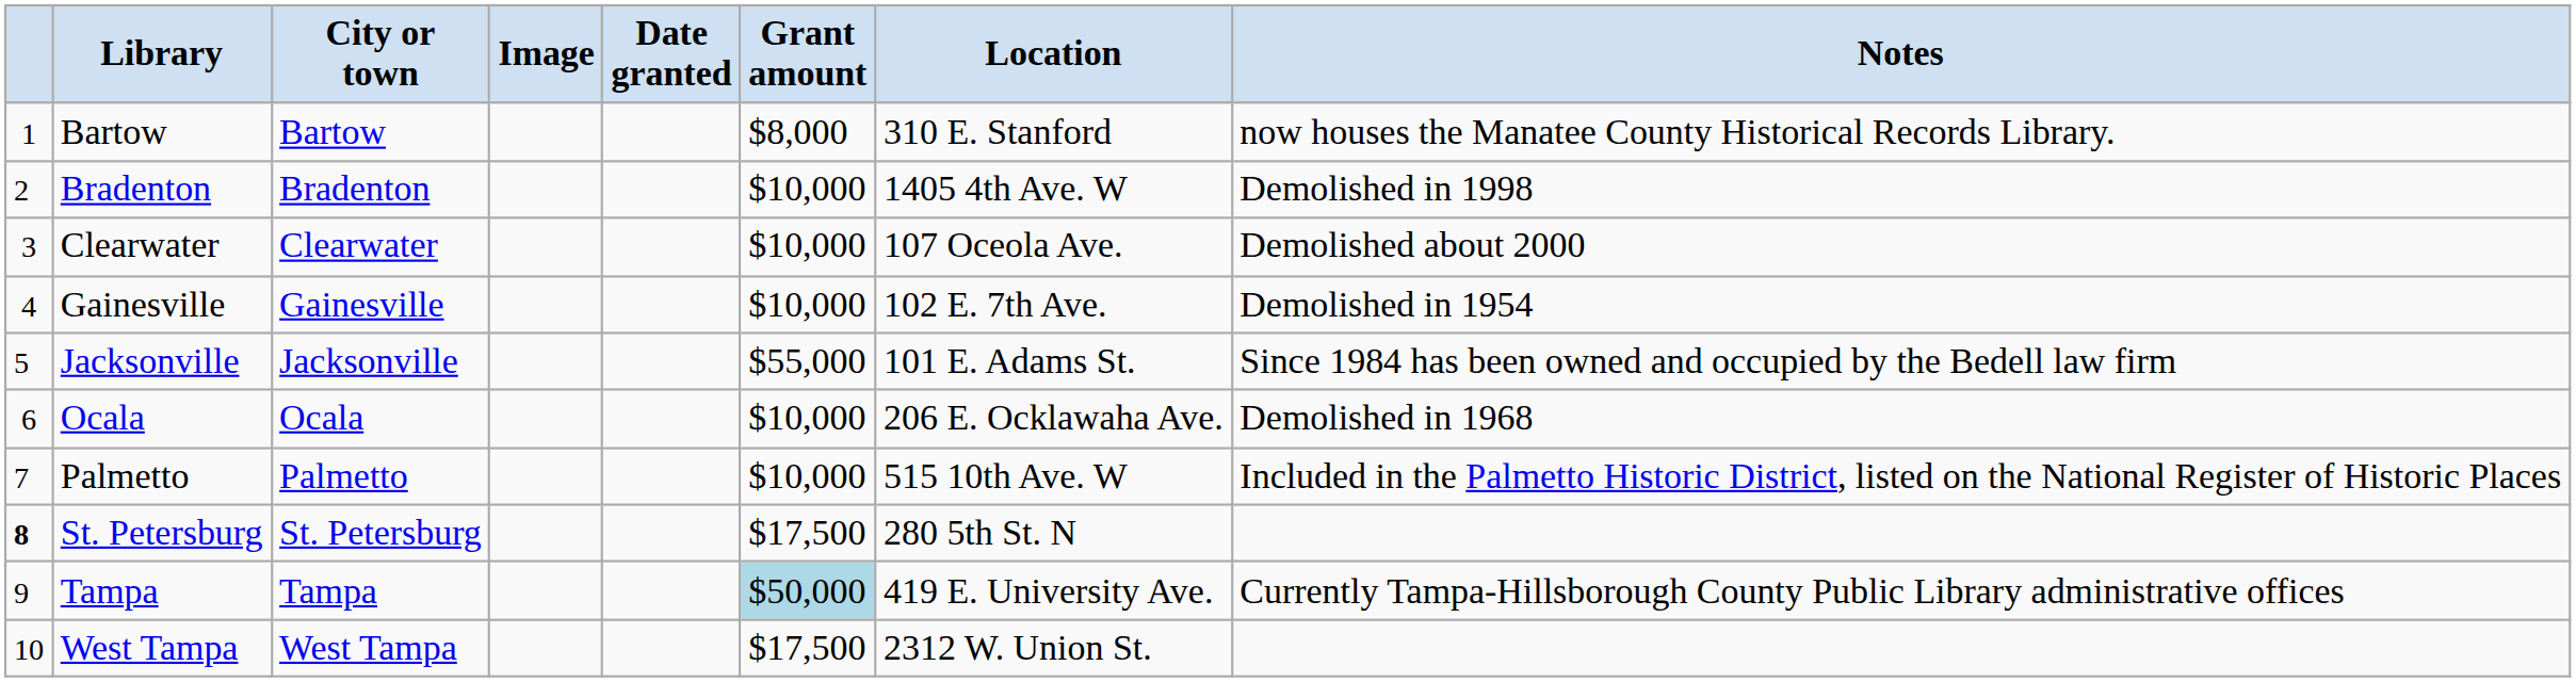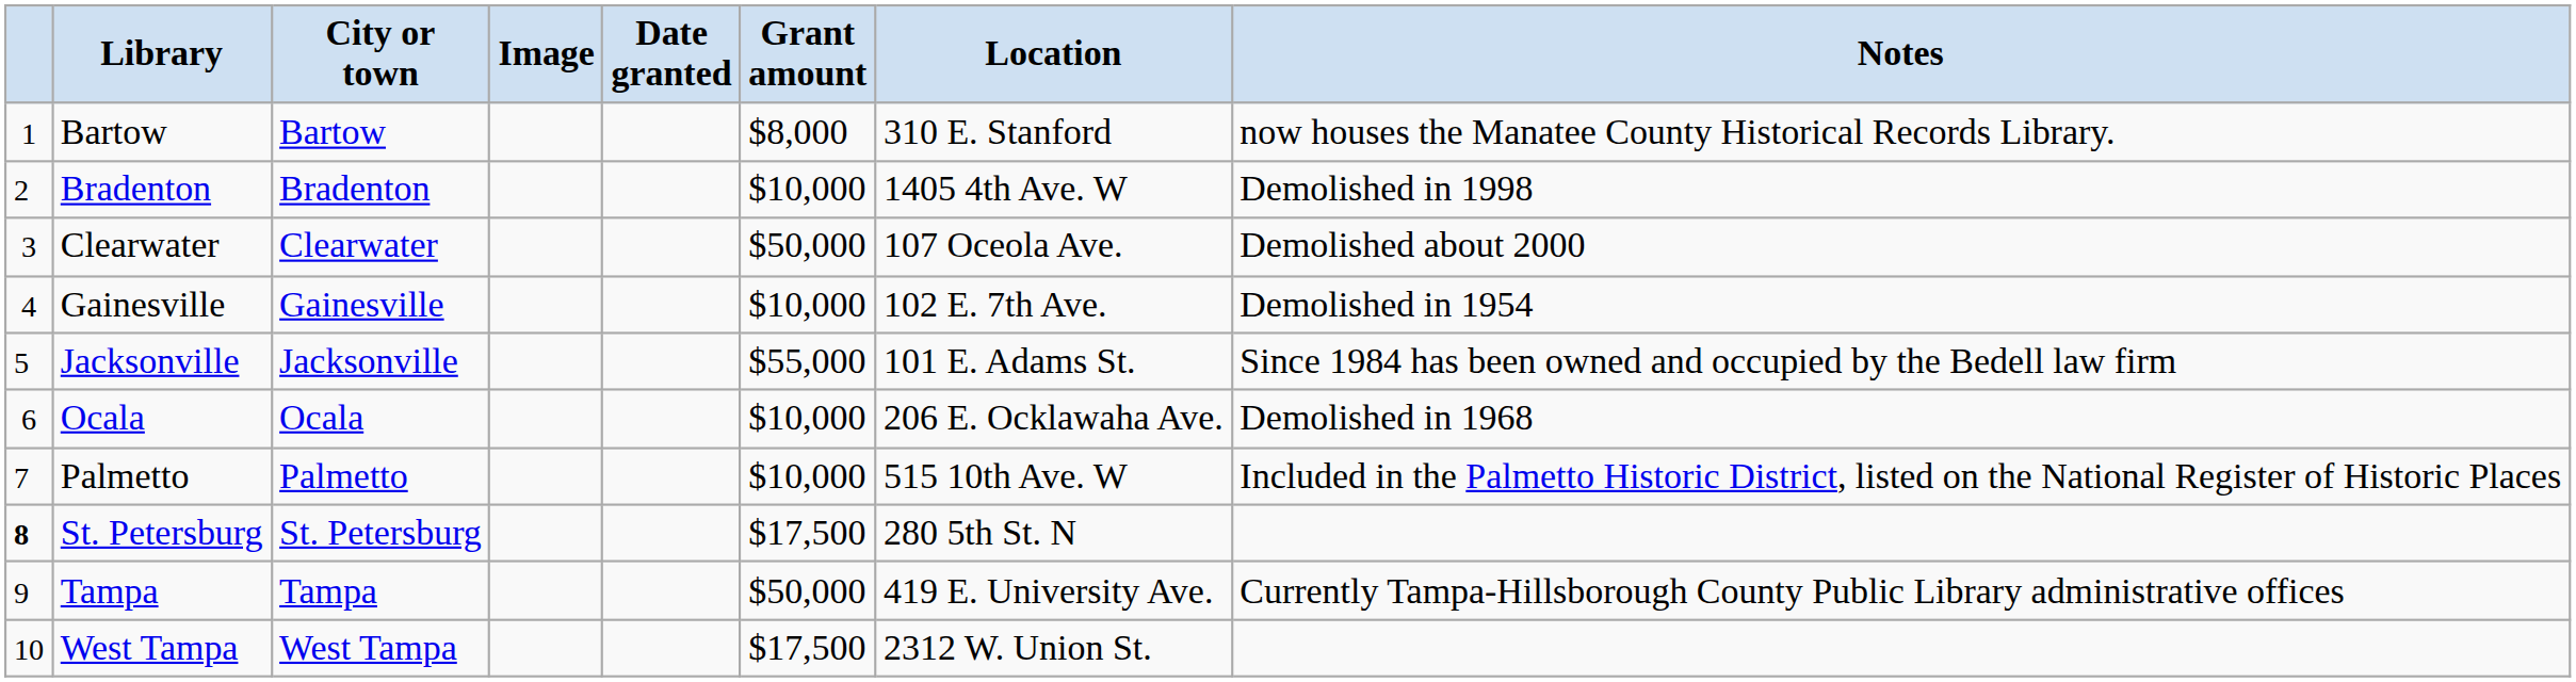row 4 | Grant amount: $10,000 -> $50,000
row 10 | Grant amount: lightblue background -> no background
